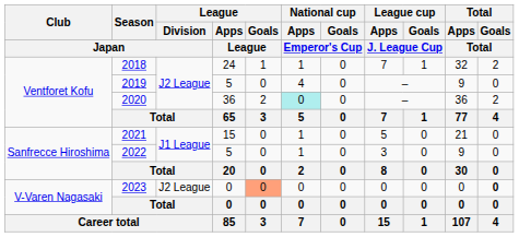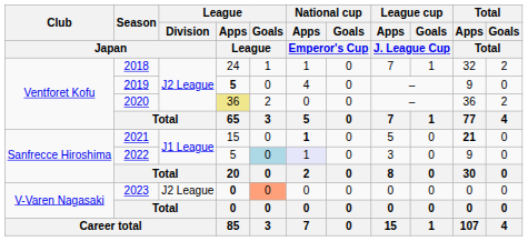2019 | League / Apps / League: normal -> bold
2020 | League / Apps / League: no background -> khaki background
2020 | National cup / Apps / Emperor's Cup: paleturquoise background -> no background
2021 | National cup / Apps / Emperor's Cup: normal -> bold
2021 | Total / Apps / Total: normal -> bold
2022 | League / Goals / League: no background -> lightblue background
2022 | National cup / Apps / Emperor's Cup: no background -> lavender background
2023 | League / Apps / League: normal -> bold
2023 | Total / Goals / Total: bold -> normal
